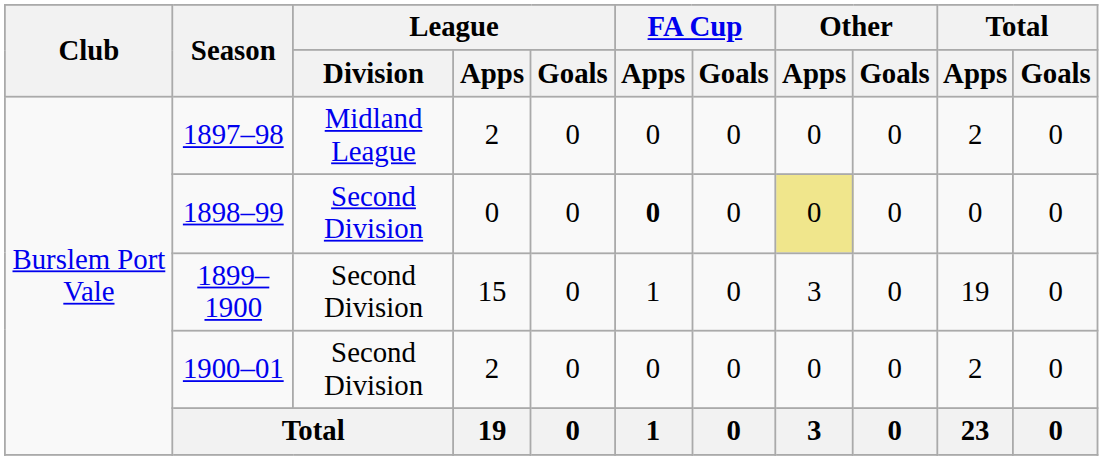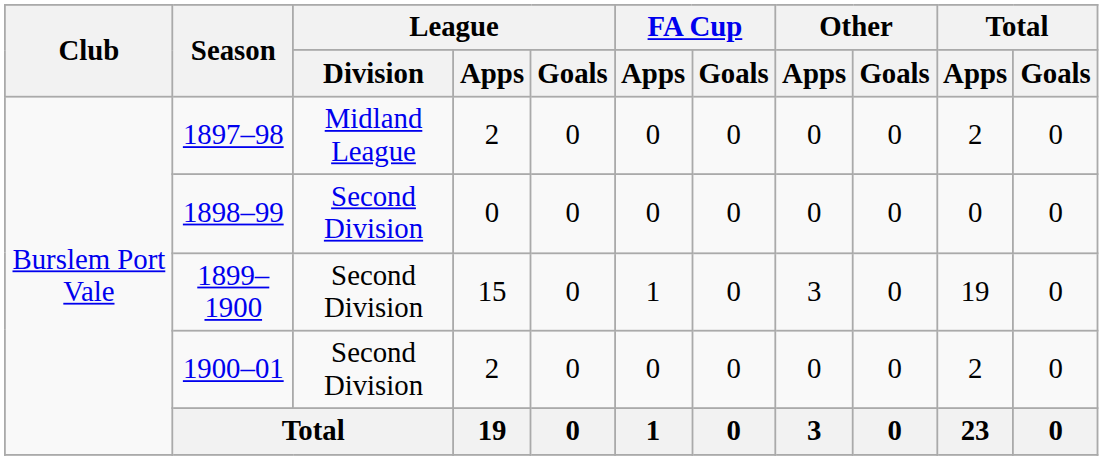1898–99 | FA Cup / Apps: bold -> normal
1898–99 | Other / Apps: khaki background -> no background
